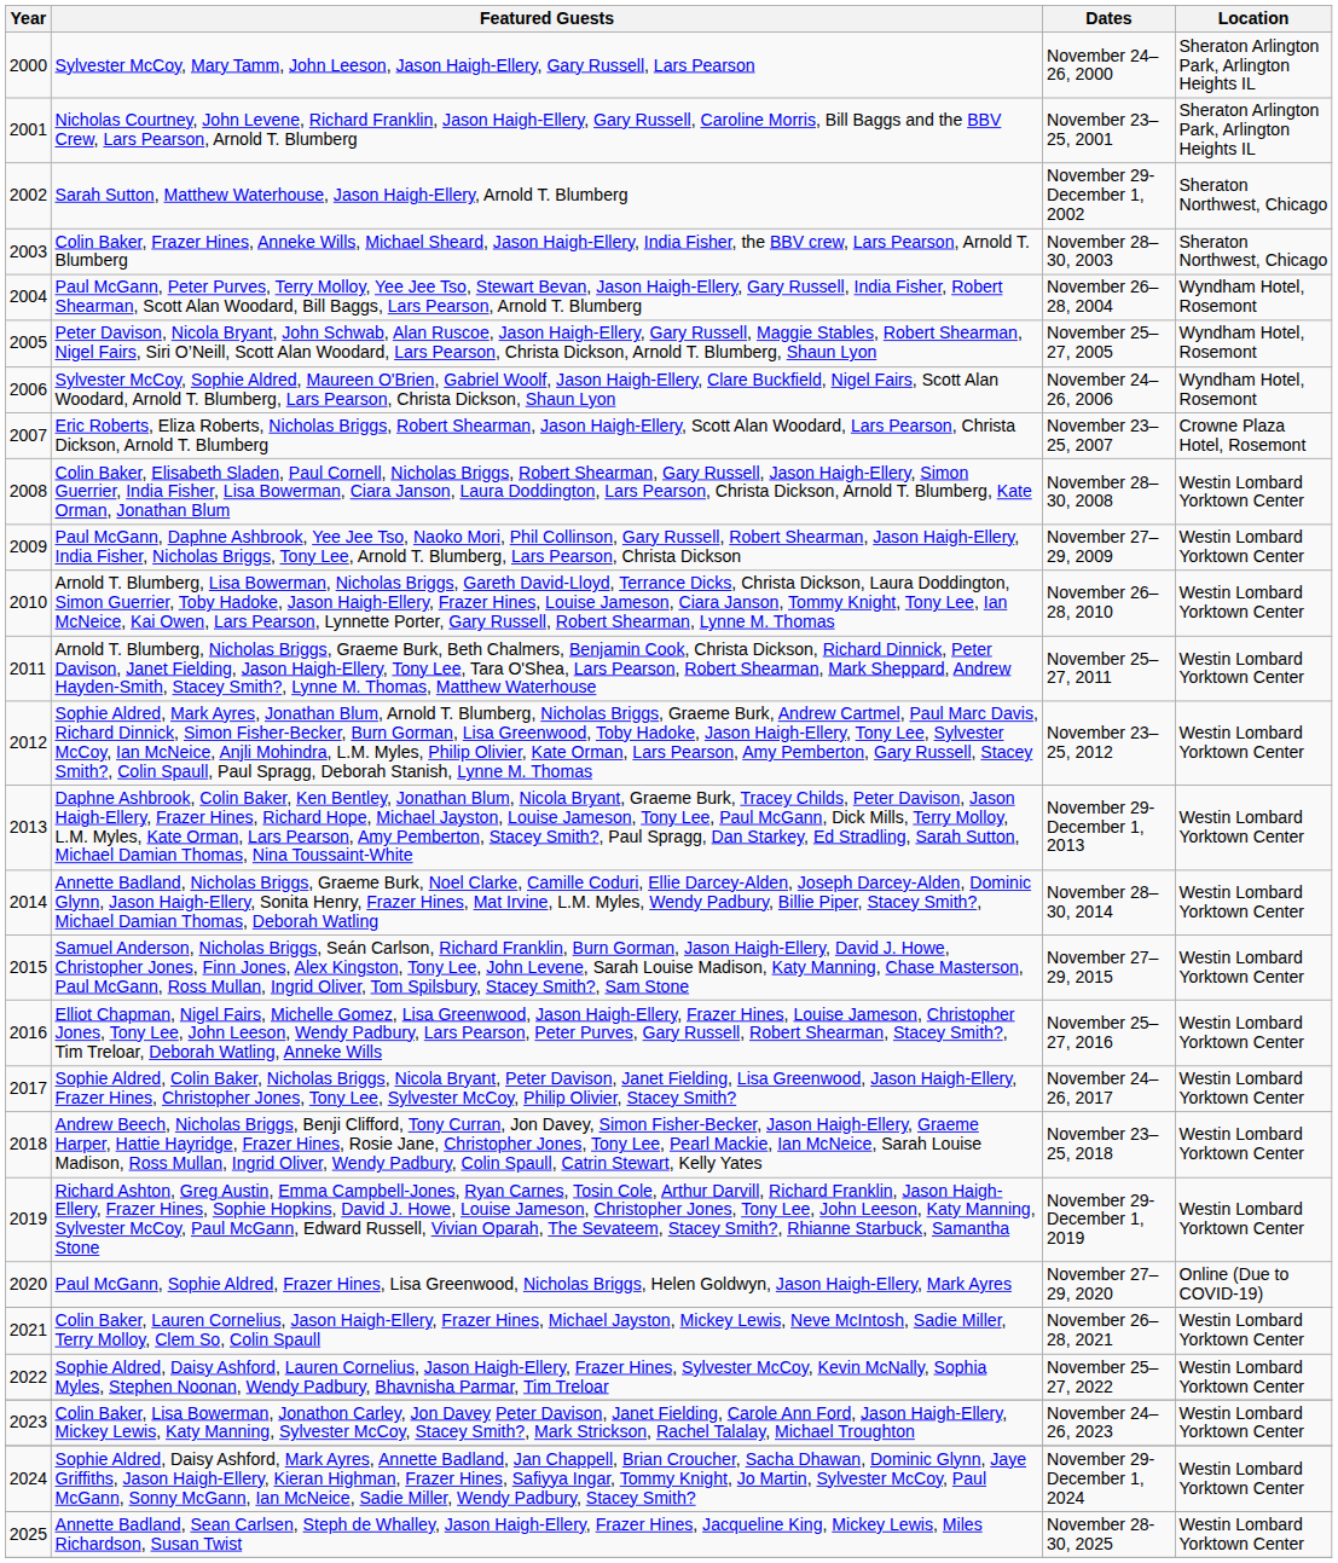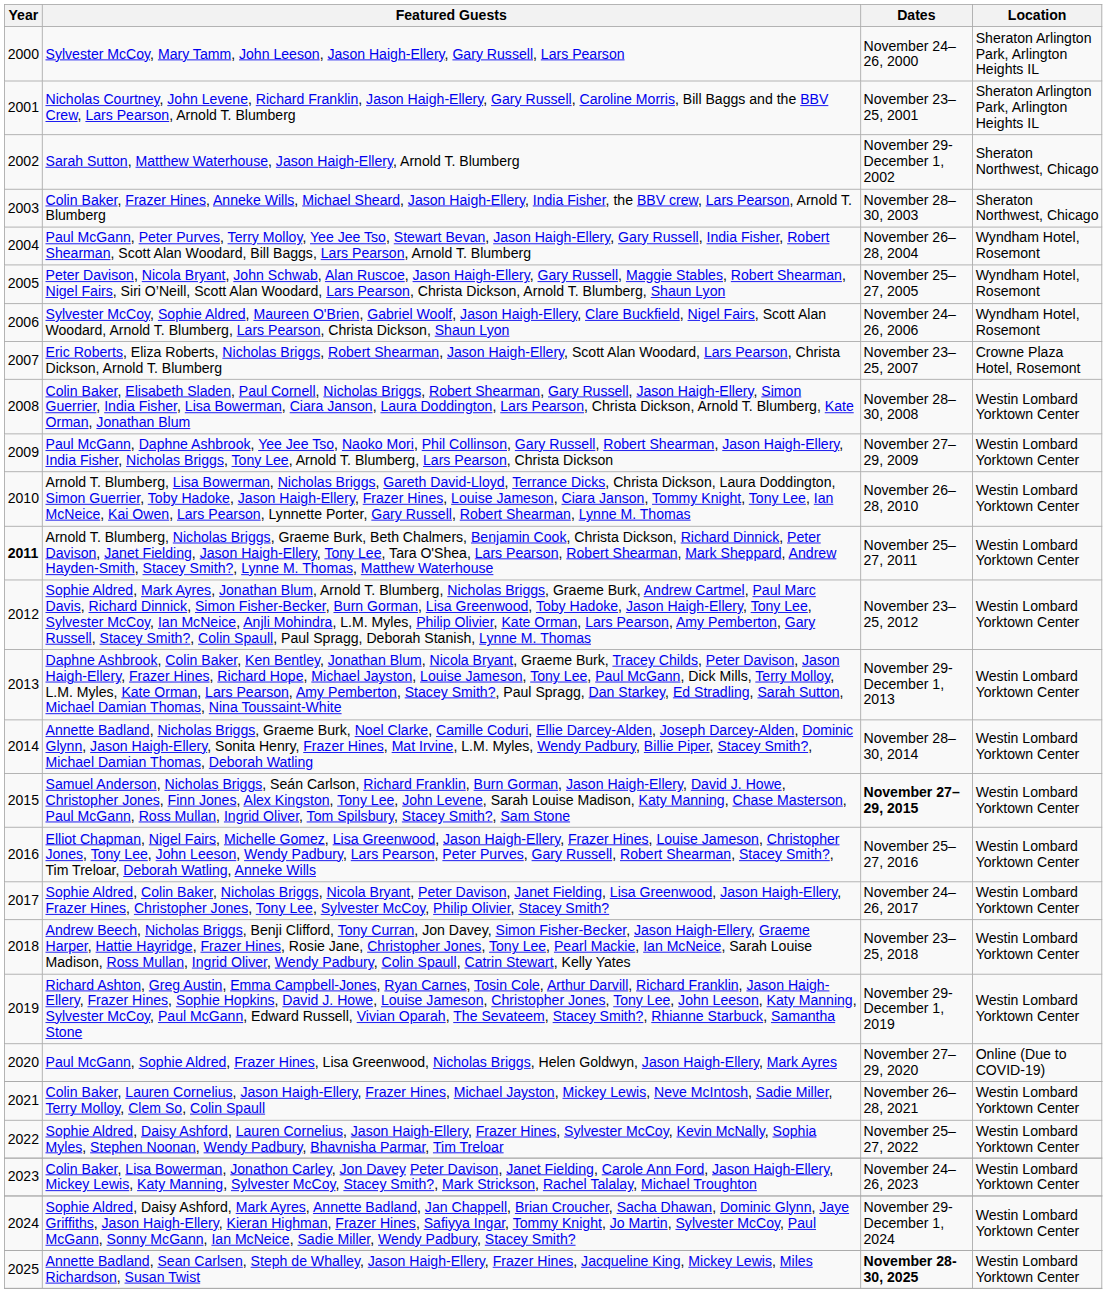row 13 | Year: normal -> bold
row 17 | Dates: normal -> bold
row 27 | Dates: normal -> bold
